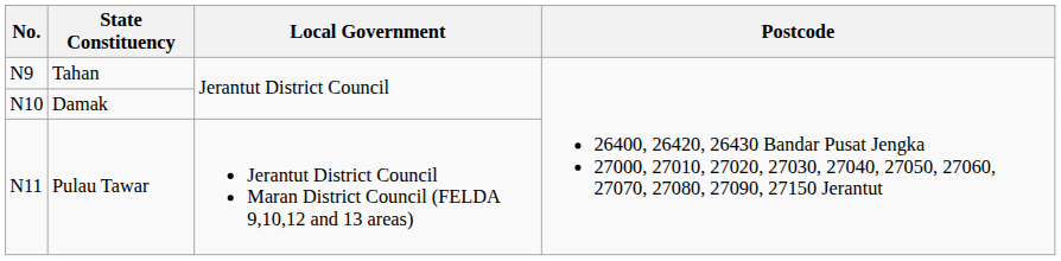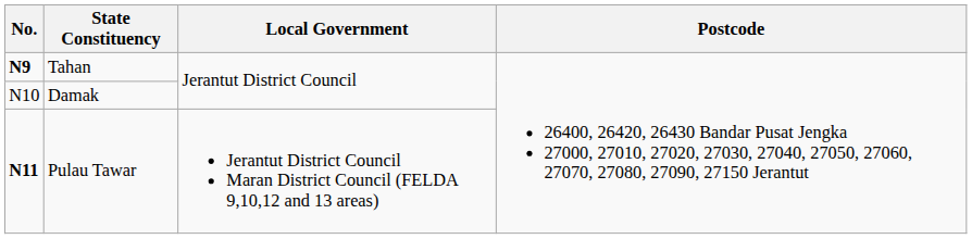Tahan | No.: normal -> bold
Pulau Tawar | No.: normal -> bold
